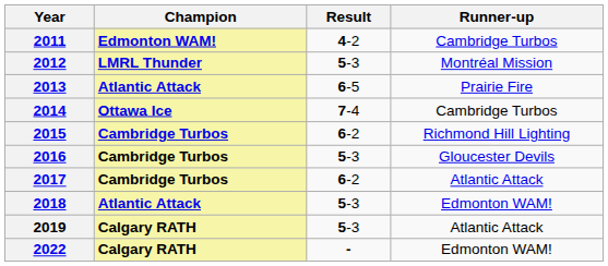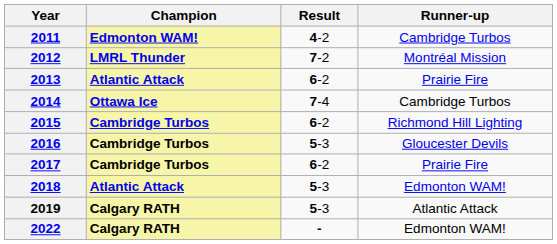2012 | Result: 5-3 -> 7-2
2013 | Result: 6-5 -> 6-2
2017 | Runner-up: Atlantic Attack -> Prairie Fire
